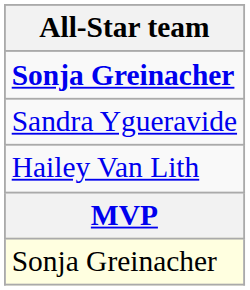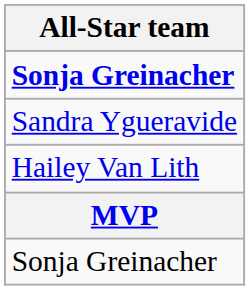row 6 | column 1: lightyellow background -> no background
